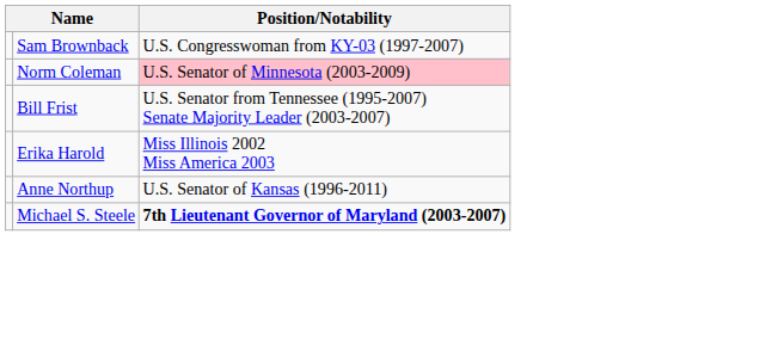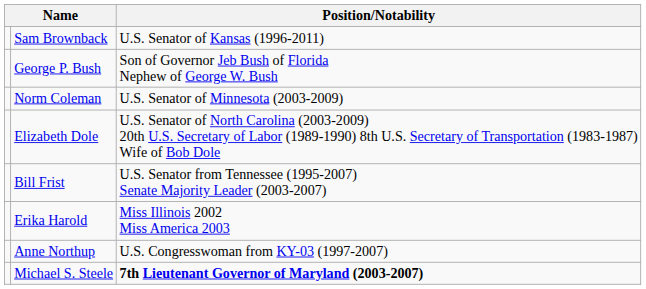Sam Brownback | Position/Notability: U.S. Congresswoman from KY-03 (1997-2007) -> U.S. Senator of Kansas (1996-2011)
+ row: George P. Bush | Son of Governor Jeb Bush of Florida Nephew of George W. Bush
Norm Coleman | Position/Notability: pink background -> no background
+ row: Elizabeth Dole | U.S. Senator of North Carolina (2003-2009) 20th U.S. Secretary of Labor (1989-1990) 8th U.S. Secretary of Transportation (1983-1987) Wife of Bob Dole
Anne Northup | Position/Notability: U.S. Senator of Kansas (1996-2011) -> U.S. Congresswoman from KY-03 (1997-2007)
